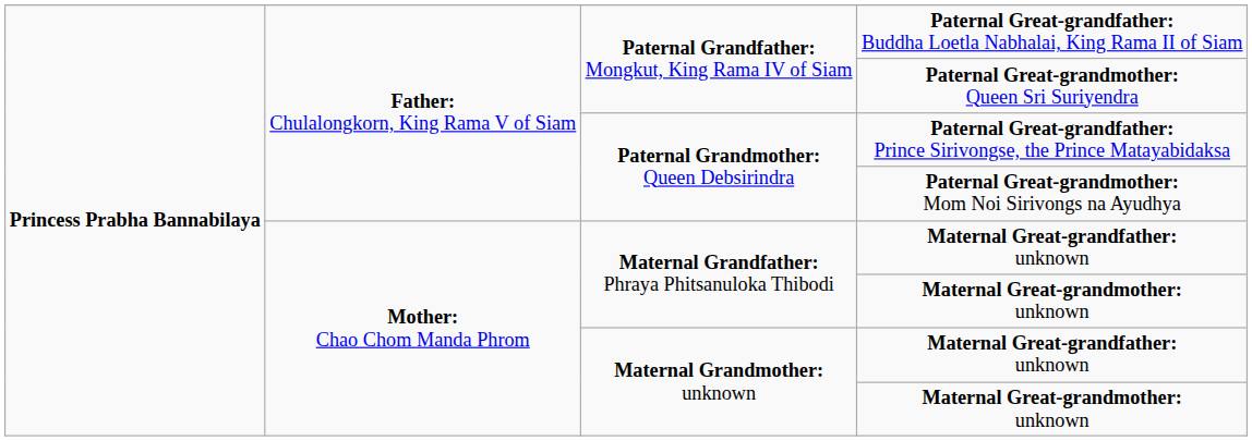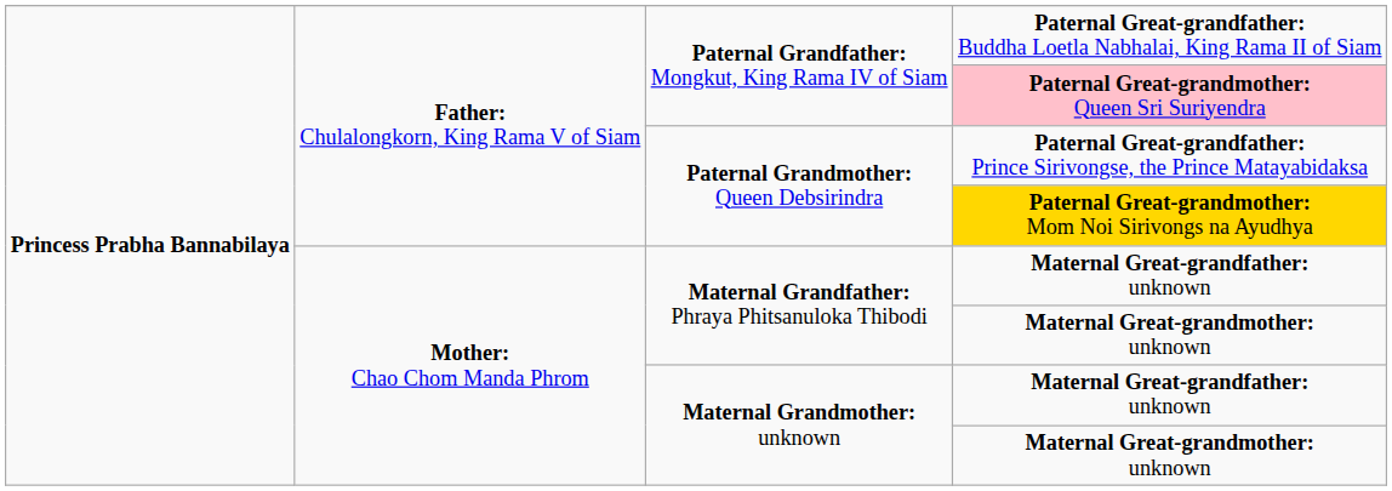Paternal Great-grandmother: Queen Sri Suriyendra | column 4: no background -> pink background
Paternal Great-grandmother: Mom Noi Sirivongs na Ayudhya | column 4: no background -> gold background
